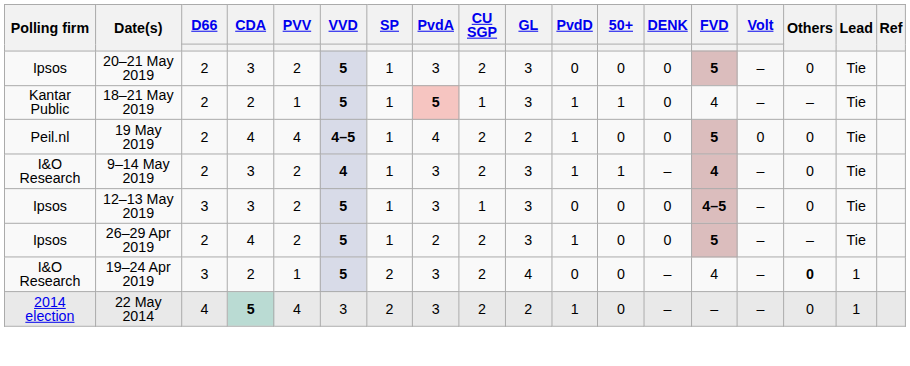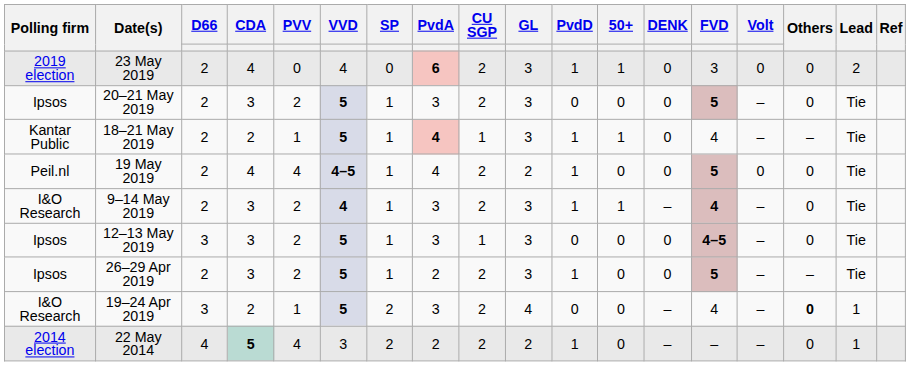+ row: 2019 election | 23 May 2019 | 2 | 4 | 0 | 4 | 0 | 6 | 2 | 3 | 1 | 1 | 0 | 3 | 0 | 0 | 2
18–21 May 2019 | PvdA: 5 -> 4
26–29 Apr 2019 | CDA: 4 -> 3
22 May 2014 | PvdA: 3 -> 2
